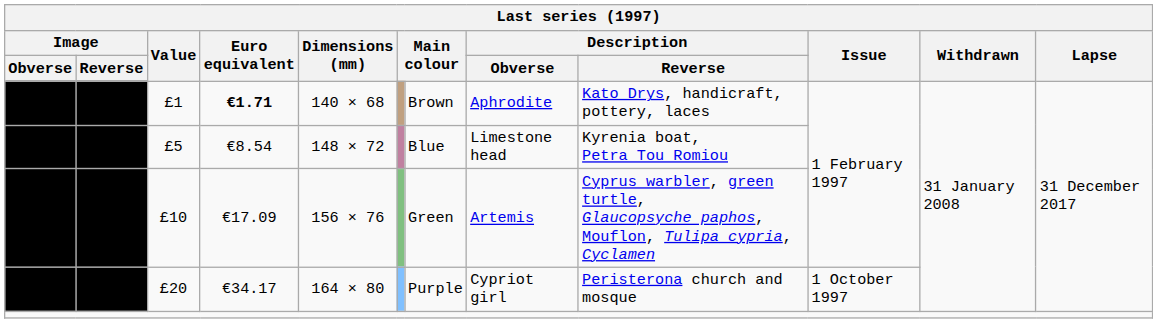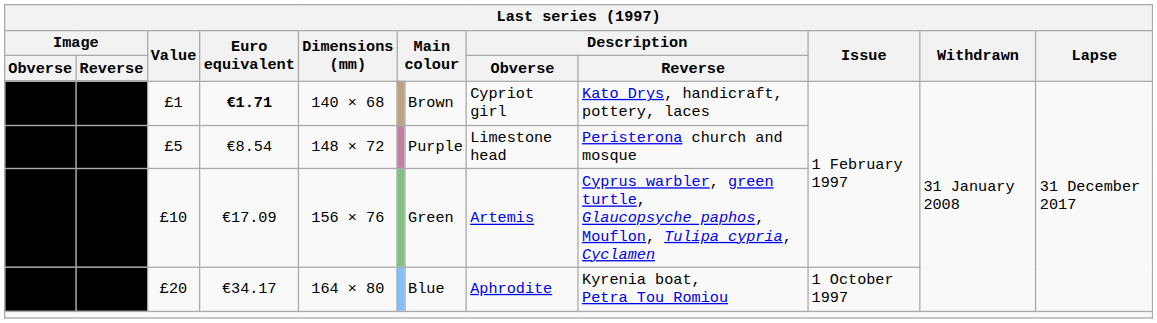£1 | Description / Obverse: Aphrodite -> Cypriot girl
£5 | column 7: Blue -> Purple
£5 | Description / Reverse: Kyrenia boat, Petra Tou Romiou -> Peristerona church and mosque
£20 | column 7: Purple -> Blue
£20 | Description / Obverse: Cypriot girl -> Aphrodite
£20 | Description / Reverse: Peristerona church and mosque -> Kyrenia boat, Petra Tou Romiou
